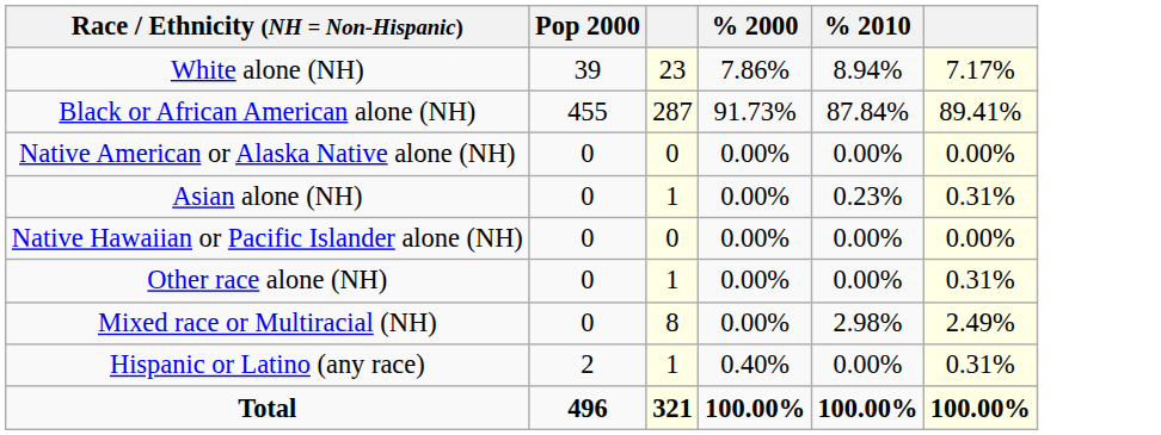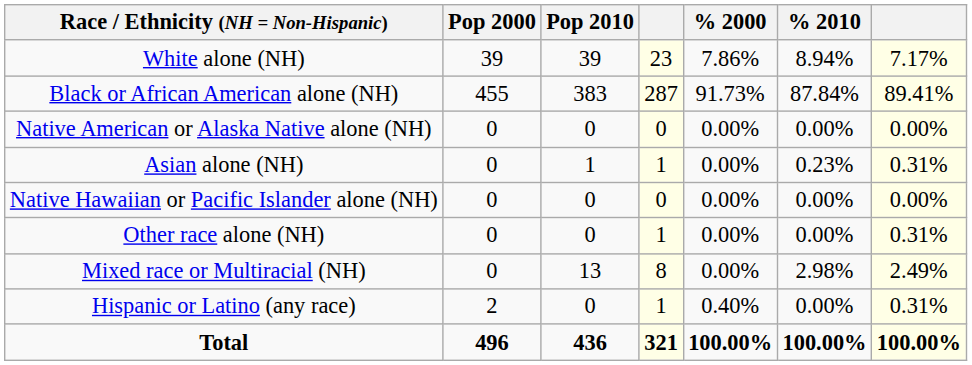+ column: Pop 2010 | 39 | 383 | 0 | 1 | 0 | 0 | 13 | 0 | 436
